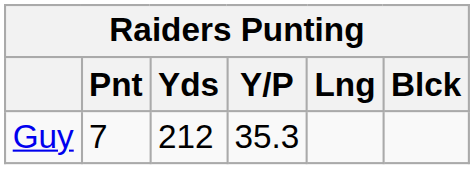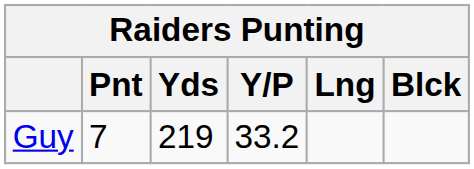Guy | Yds: 212 -> 219
Guy | Y/P: 35.3 -> 33.2
